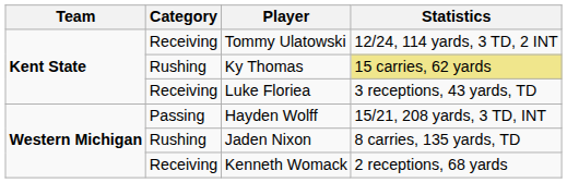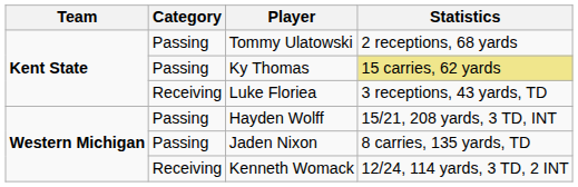Tommy Ulatowski | Category: Receiving -> Passing
Tommy Ulatowski | Statistics: 12/24, 114 yards, 3 TD, 2 INT -> 2 receptions, 68 yards
Ky Thomas | Category: Rushing -> Passing
Jaden Nixon | Category: Rushing -> Passing
Kenneth Womack | Statistics: 2 receptions, 68 yards -> 12/24, 114 yards, 3 TD, 2 INT
